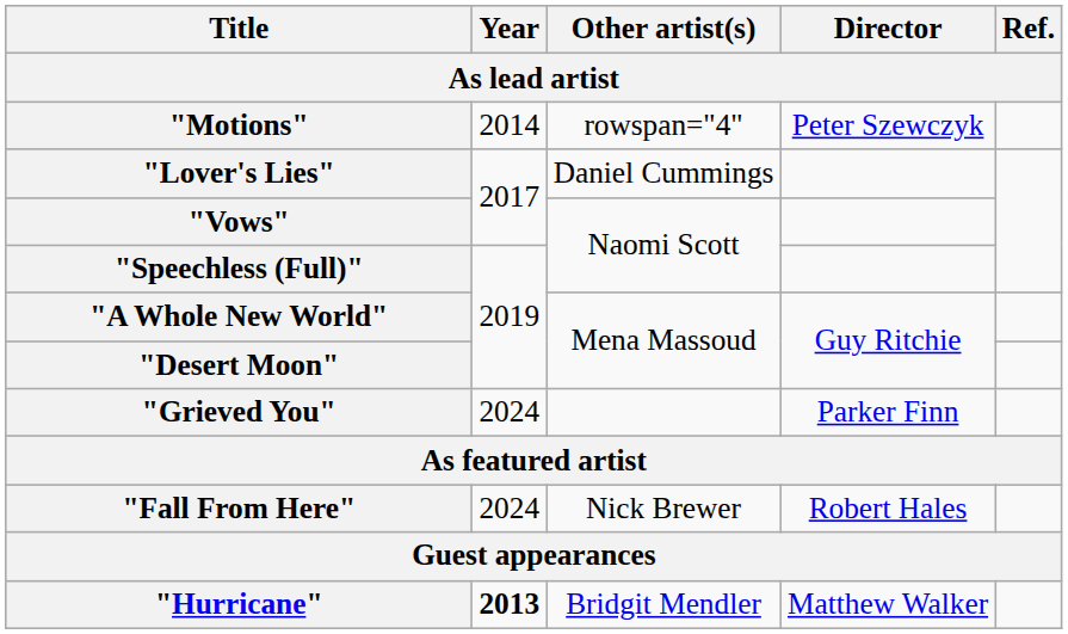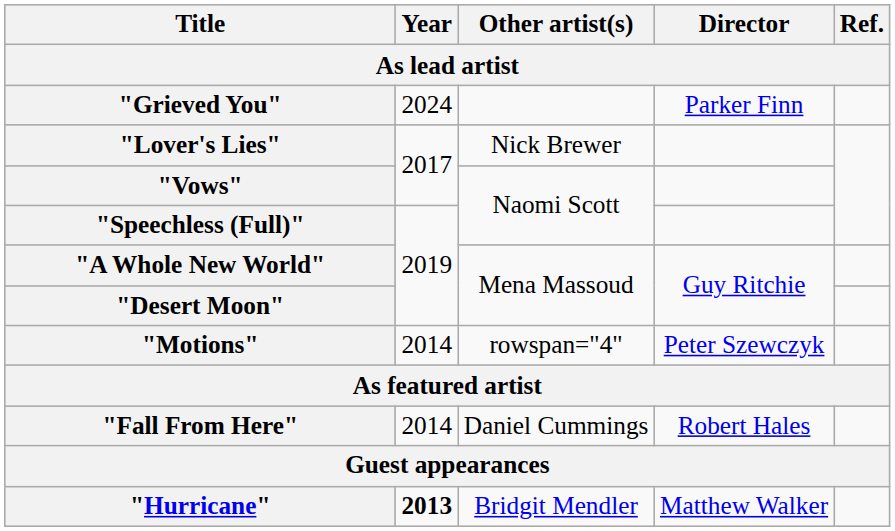rows swapped: "Motions" <-> "Grieved You"
"Lover's Lies" | Other artist(s): Daniel Cummings -> Nick Brewer
"Fall From Here" | Year: 2024 -> 2014
"Fall From Here" | Other artist(s): Nick Brewer -> Daniel Cummings
